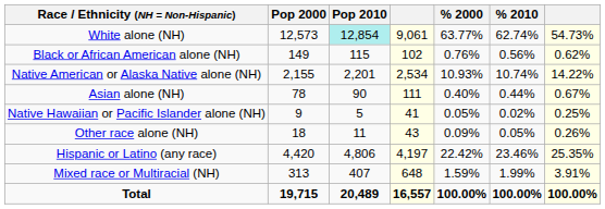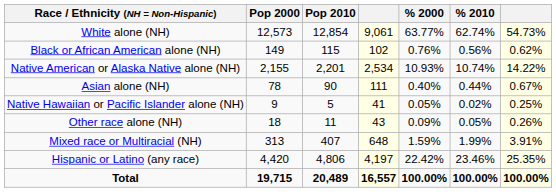White alone (NH) | Pop 2010: paleturquoise background -> no background
rows swapped: Mixed race or Multiracial (NH) <-> Hispanic or Latino (any race)
